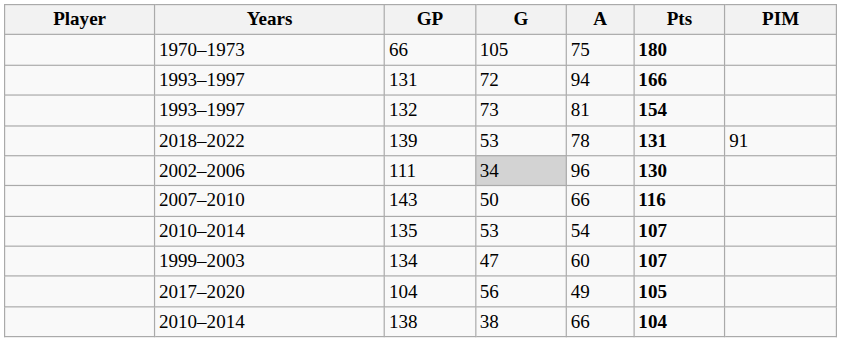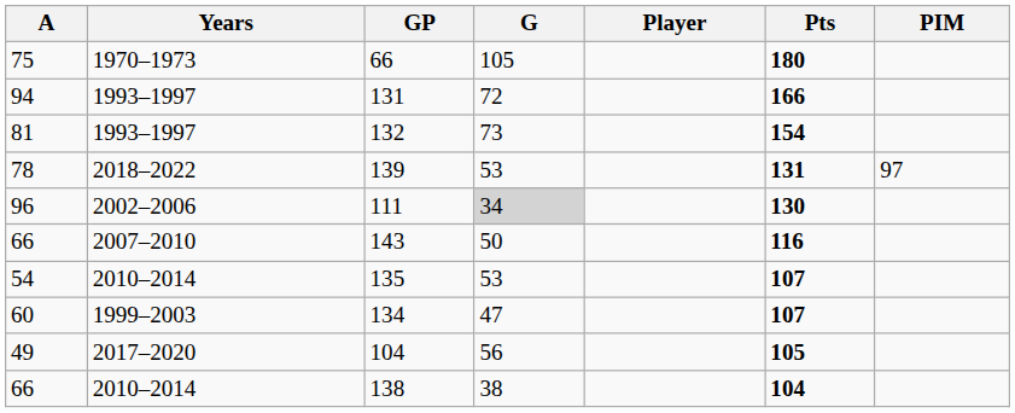columns swapped: Player <-> A
139 | PIM: 91 -> 97
